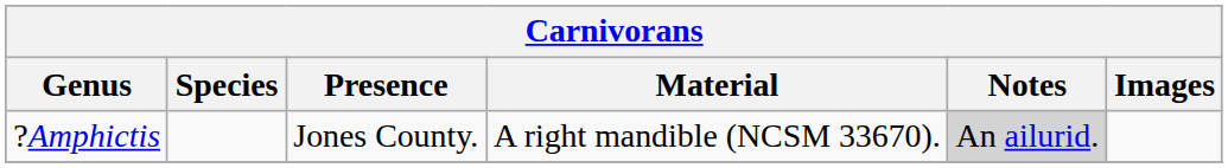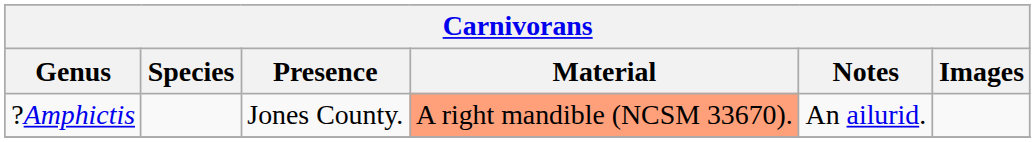?Amphictis | Material: no background -> lightsalmon background
?Amphictis | Notes: lightgrey background -> no background
